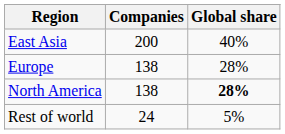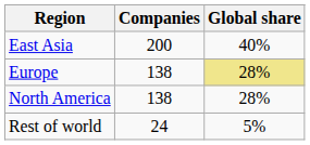Europe | Global share: no background -> khaki background
North America | Global share: bold -> normal
